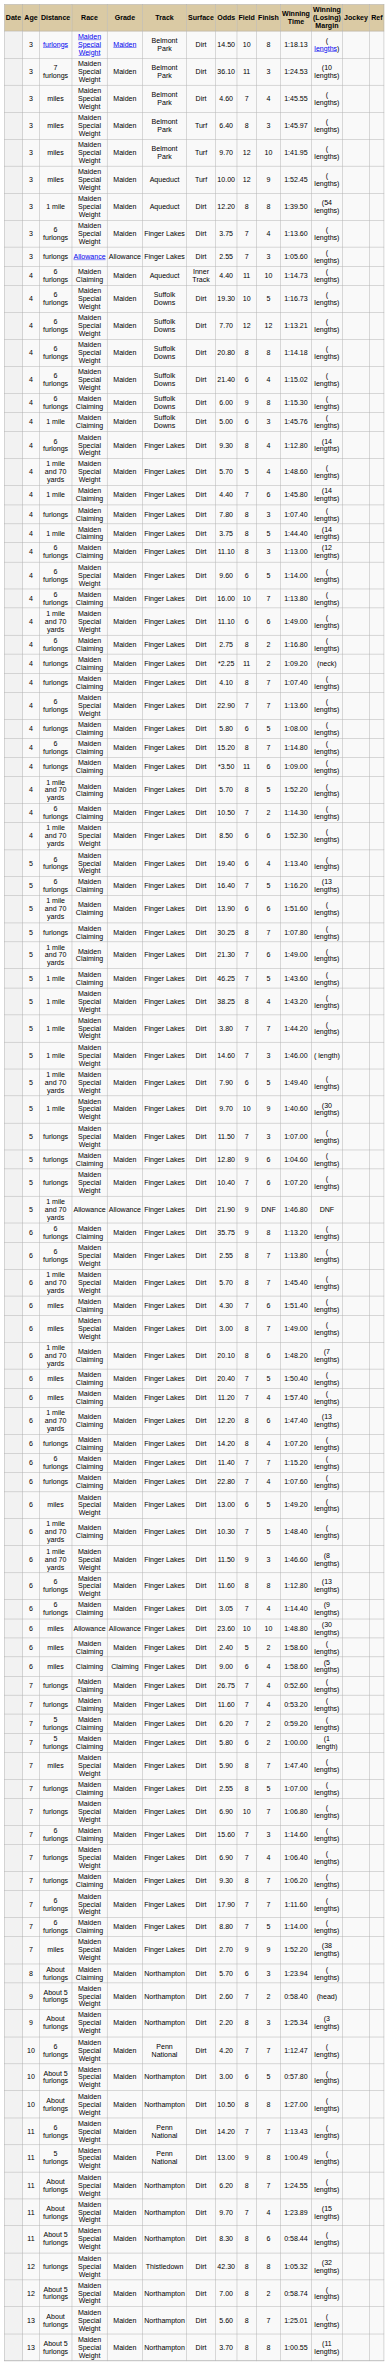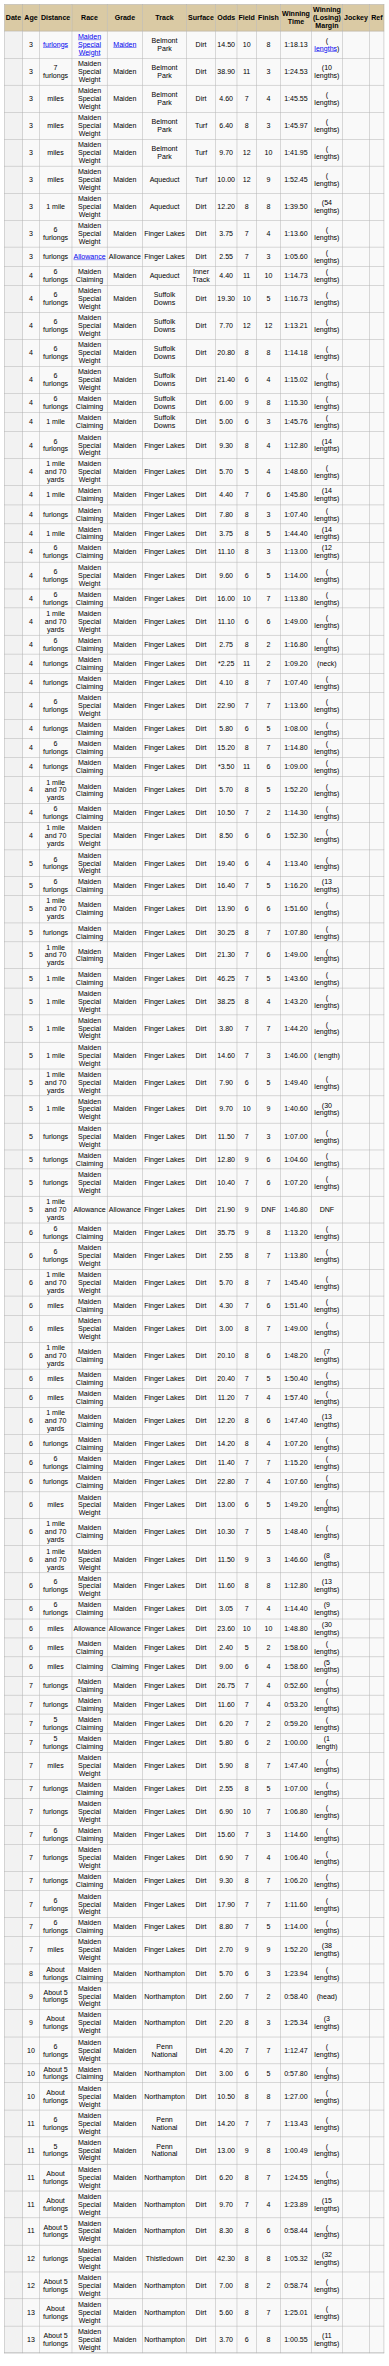3 / 7 furlongs | Odds: 36.10 -> 38.90
10 / About 5 furlongs | Race: Maiden Special Weight -> Maiden Claiming
13 / About 5 furlongs | Field: 8 -> 6
